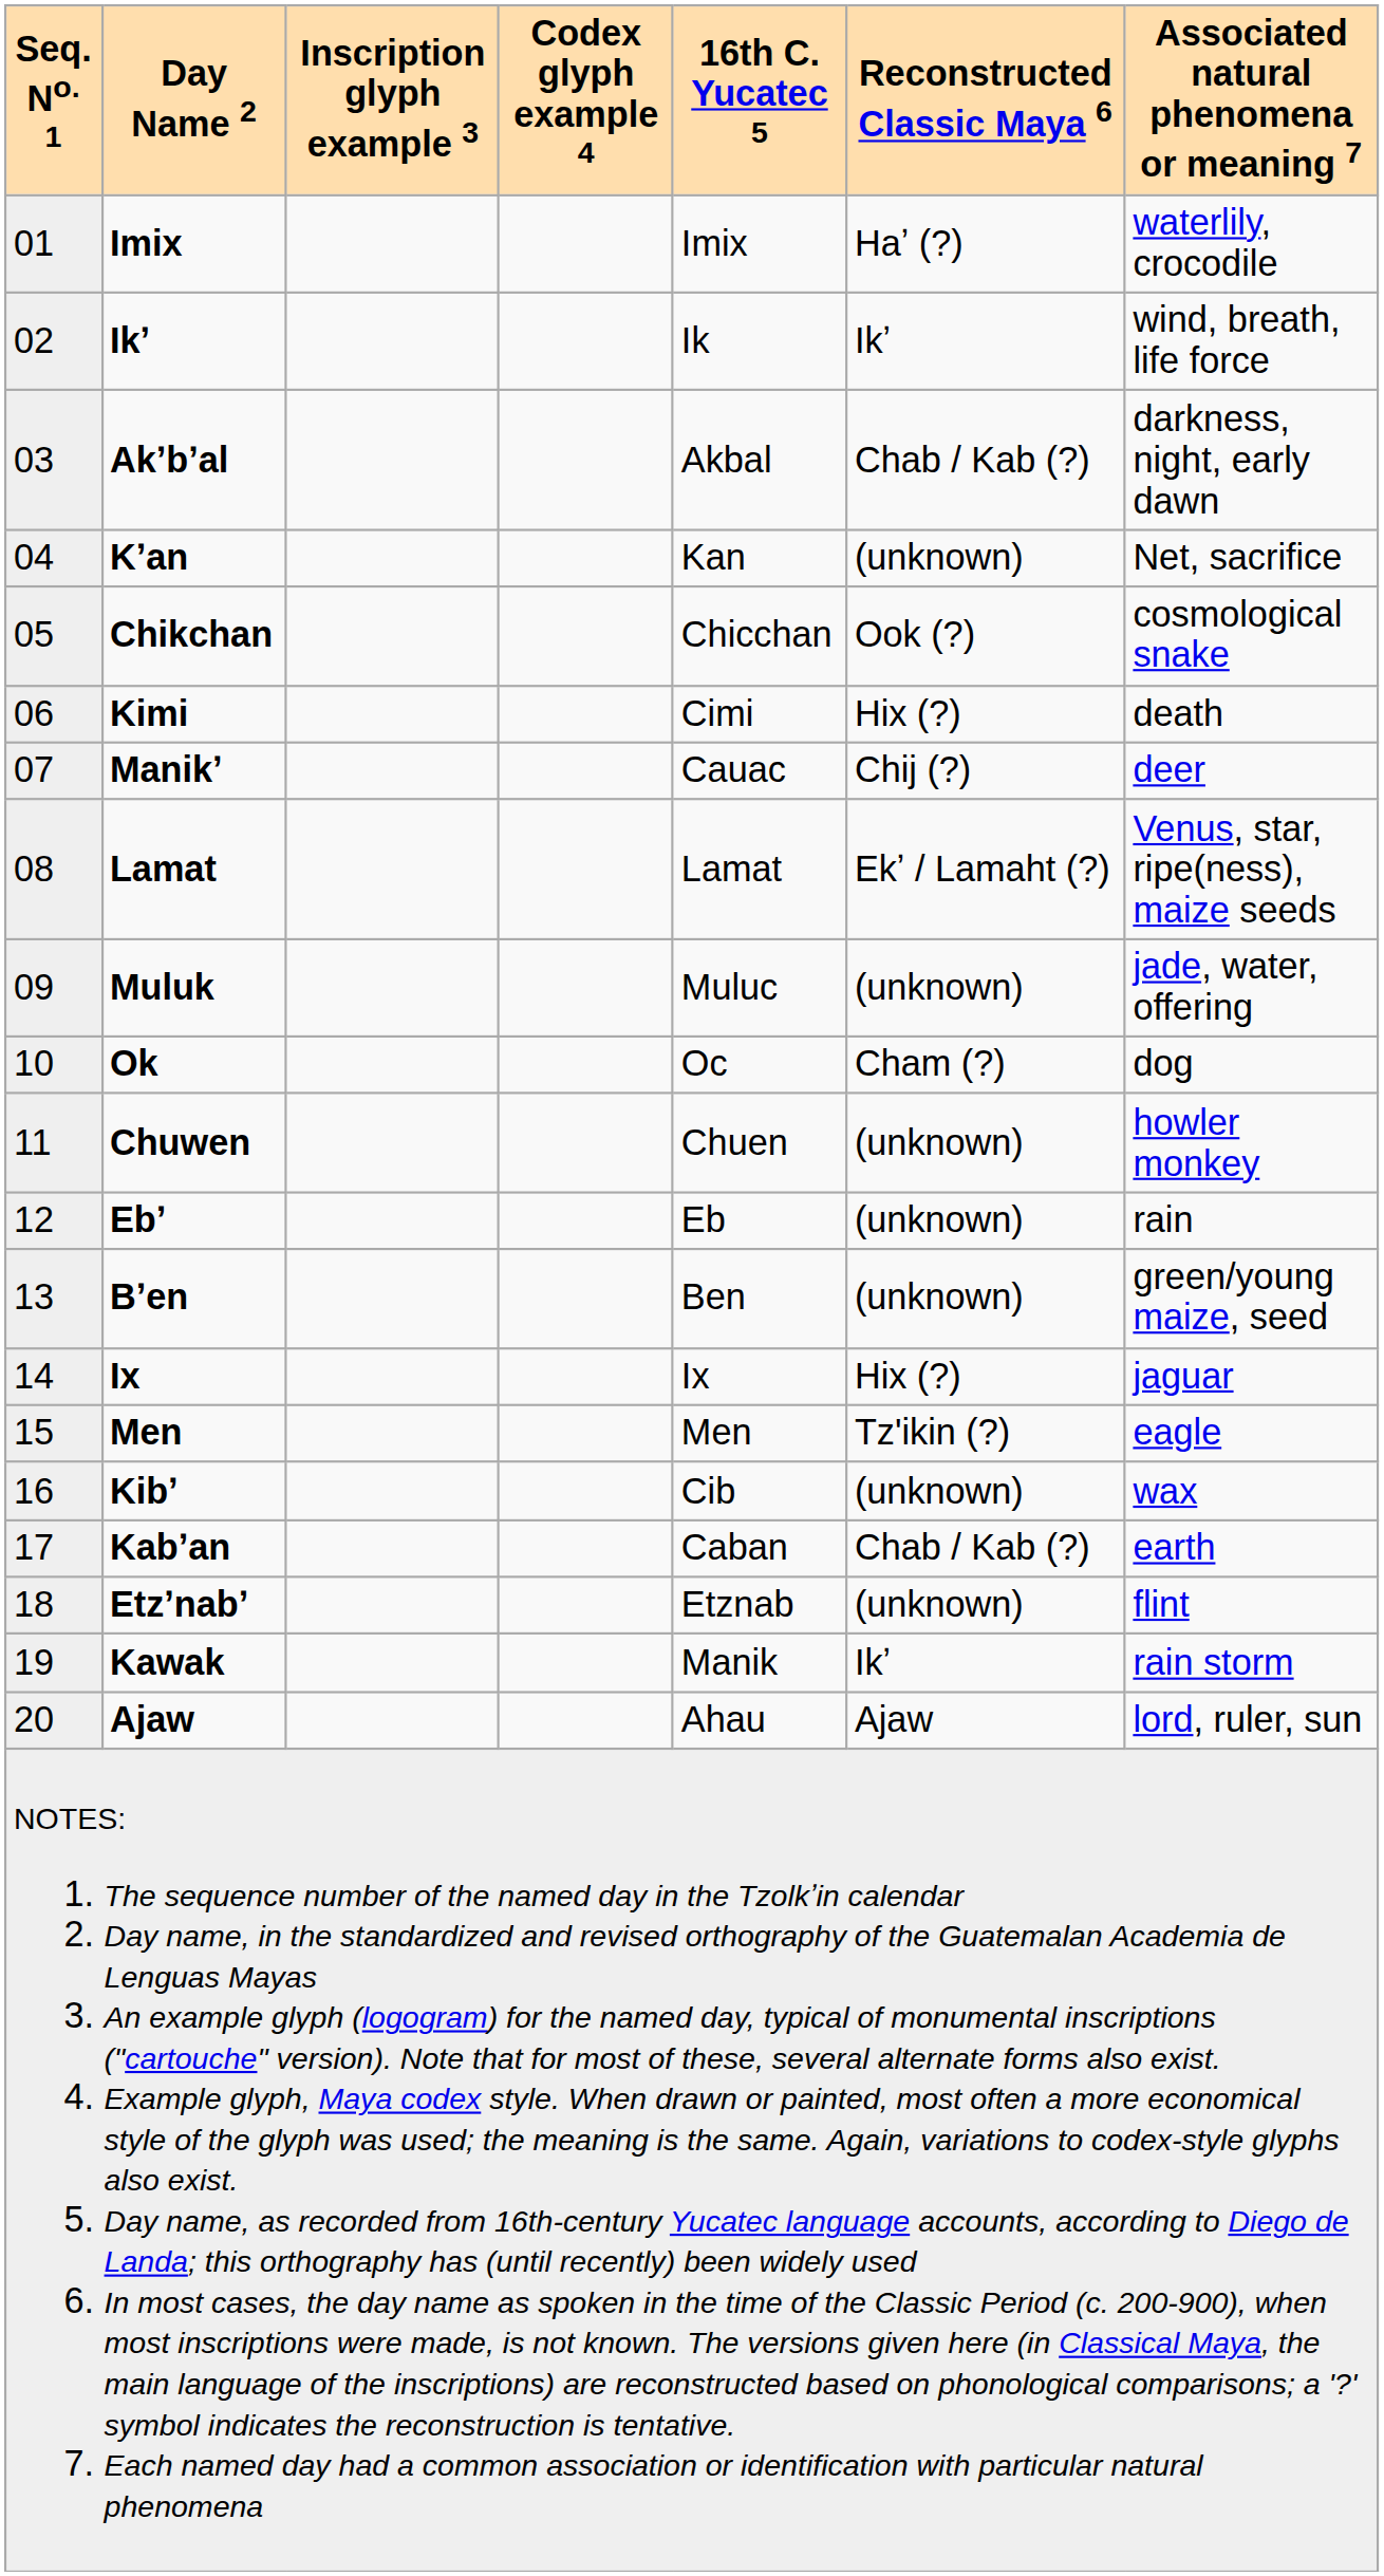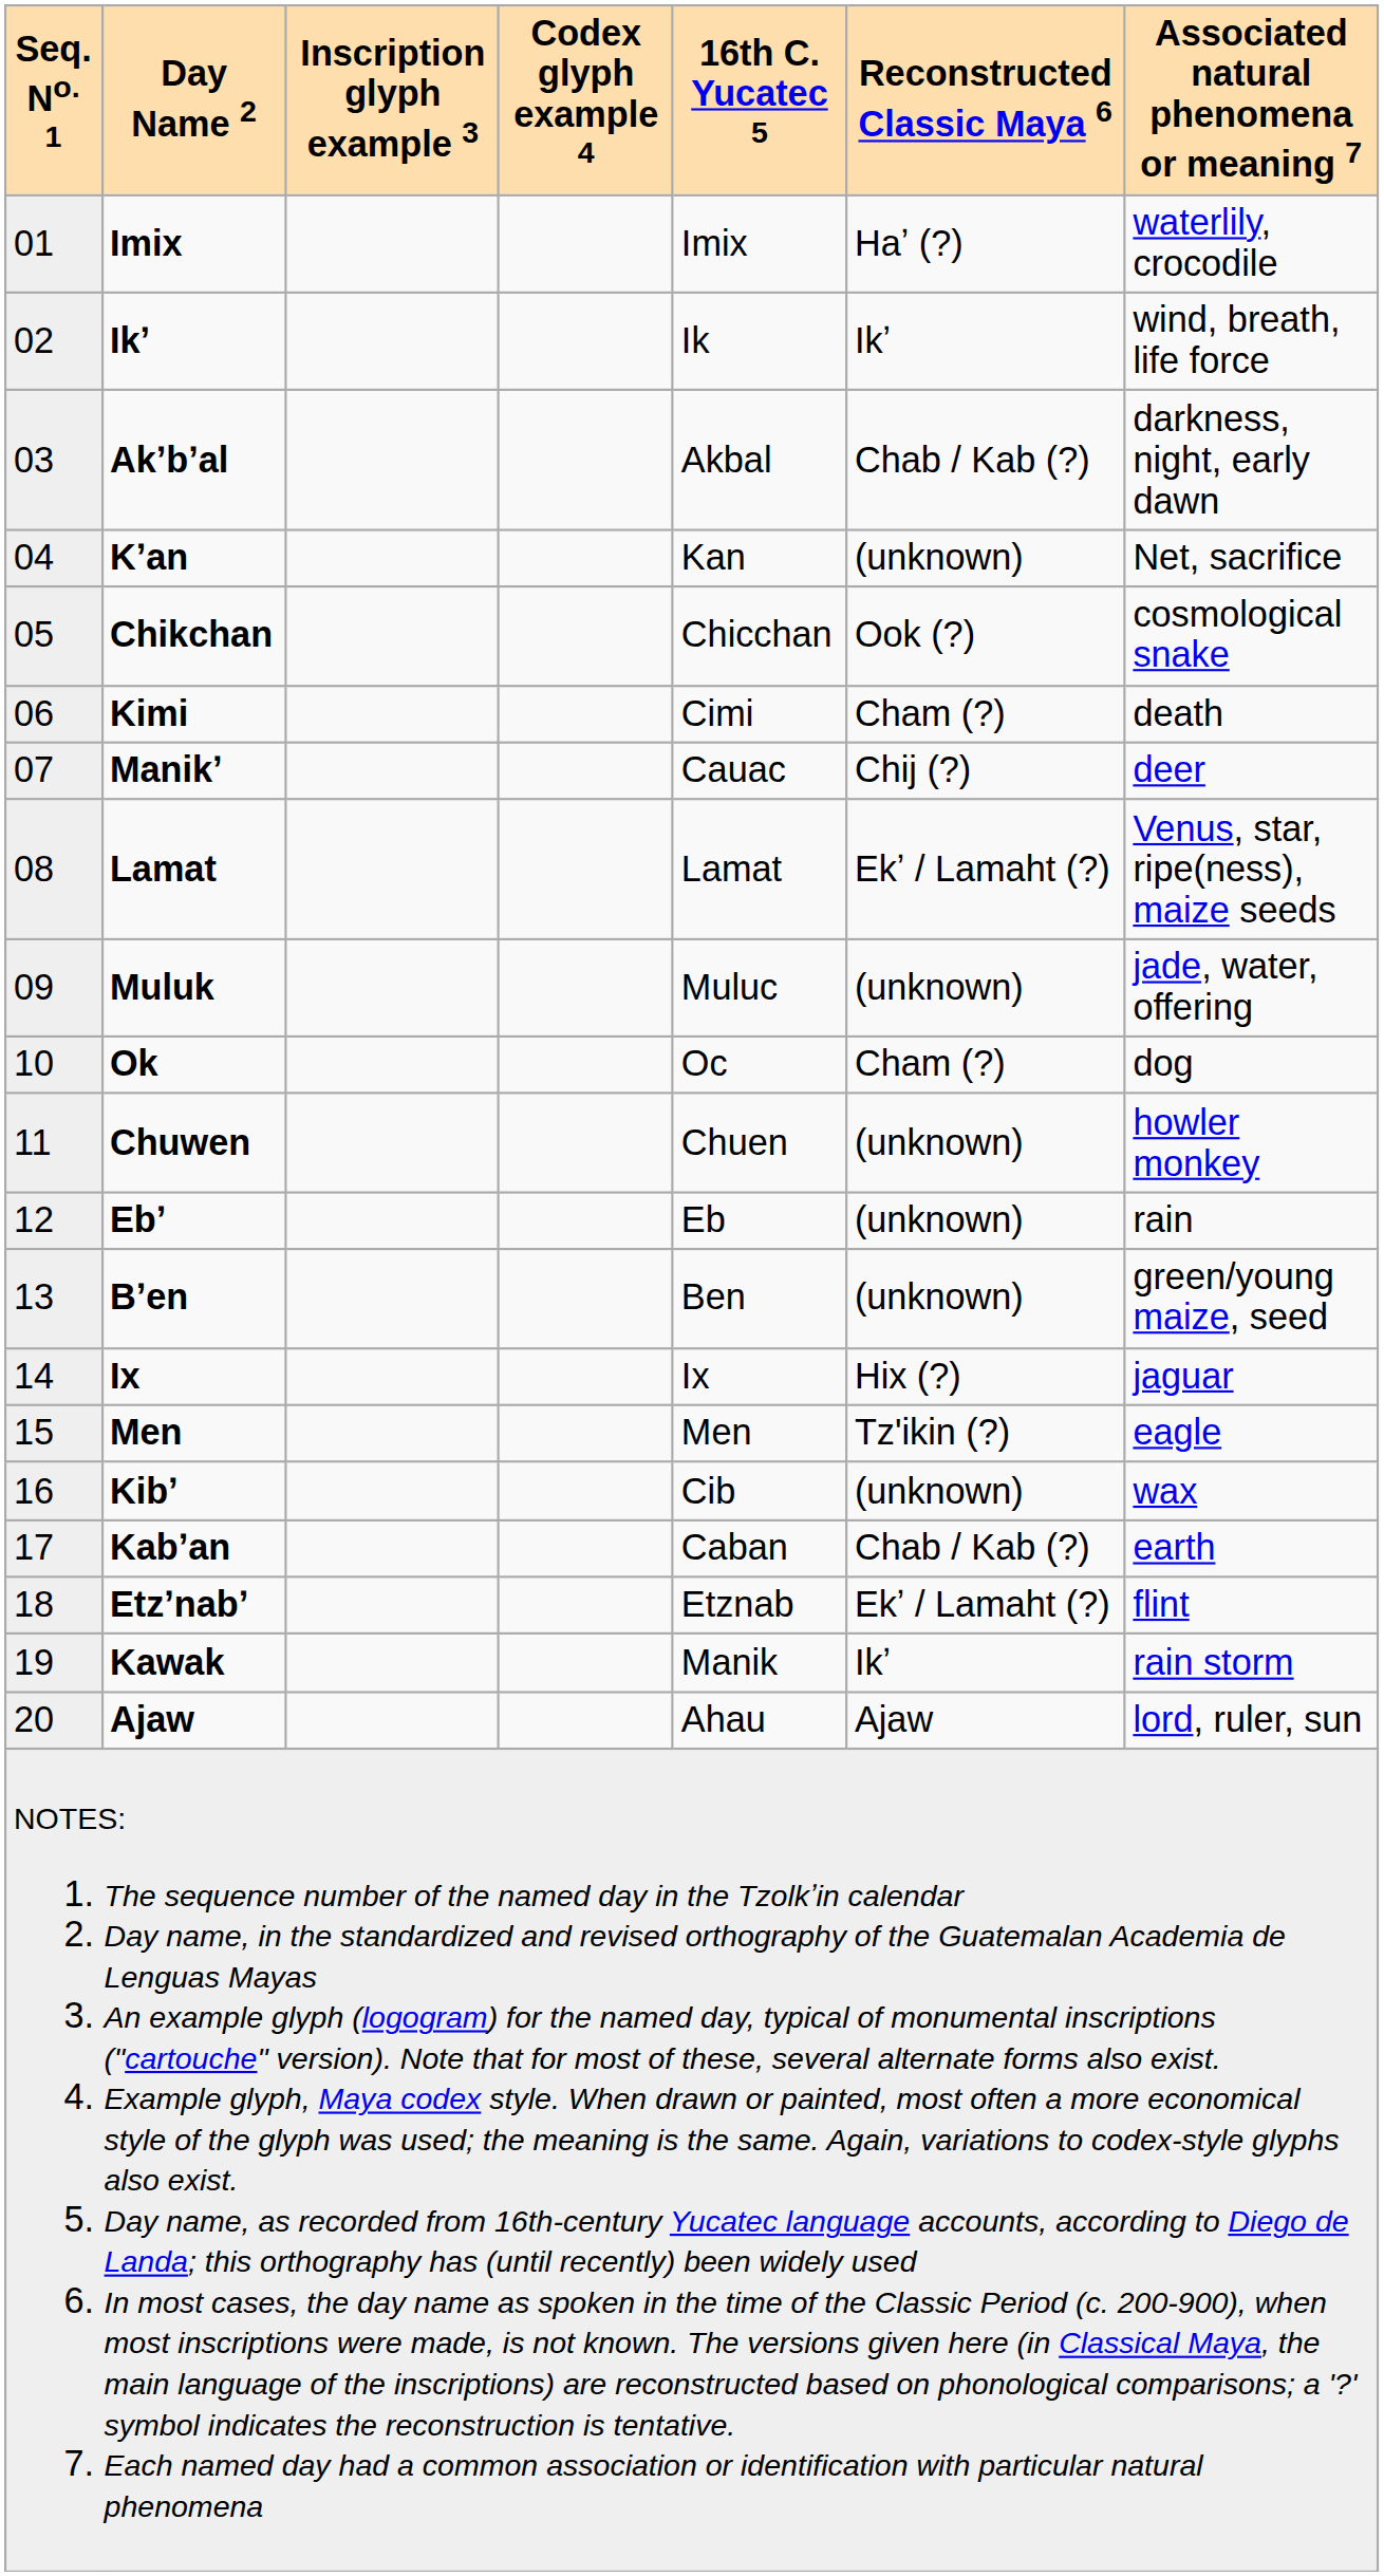Kimi | Reconstructed Classic Maya 6: Hix (?) -> Cham (?)
Etzʼnabʼ | Reconstructed Classic Maya 6: (unknown) -> Ekʼ / Lamaht (?)
